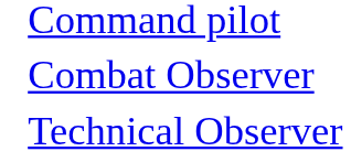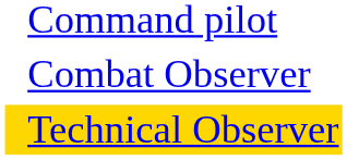row 3 | column 1: no background -> gold background
